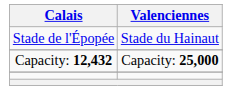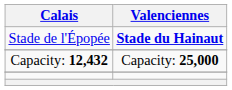Stade de l'Épopée | Valenciennes: normal -> bold
